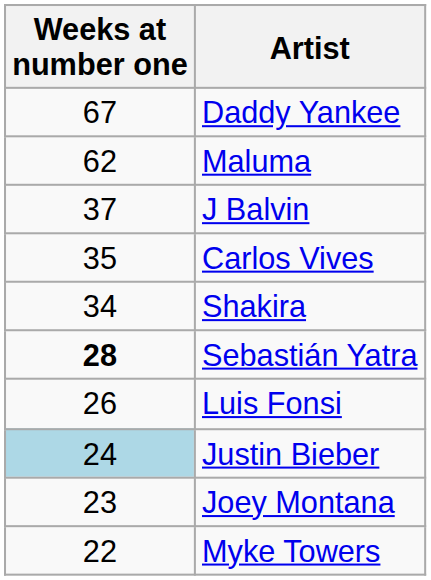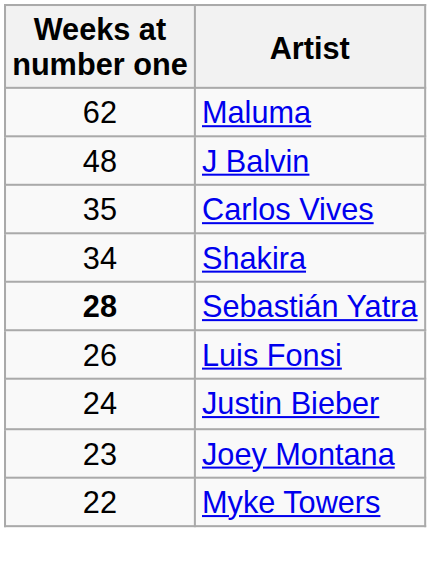- row: 67 | Daddy Yankee
J Balvin | Weeks at number one: 37 -> 48
Justin Bieber | Weeks at number one: lightblue background -> no background
